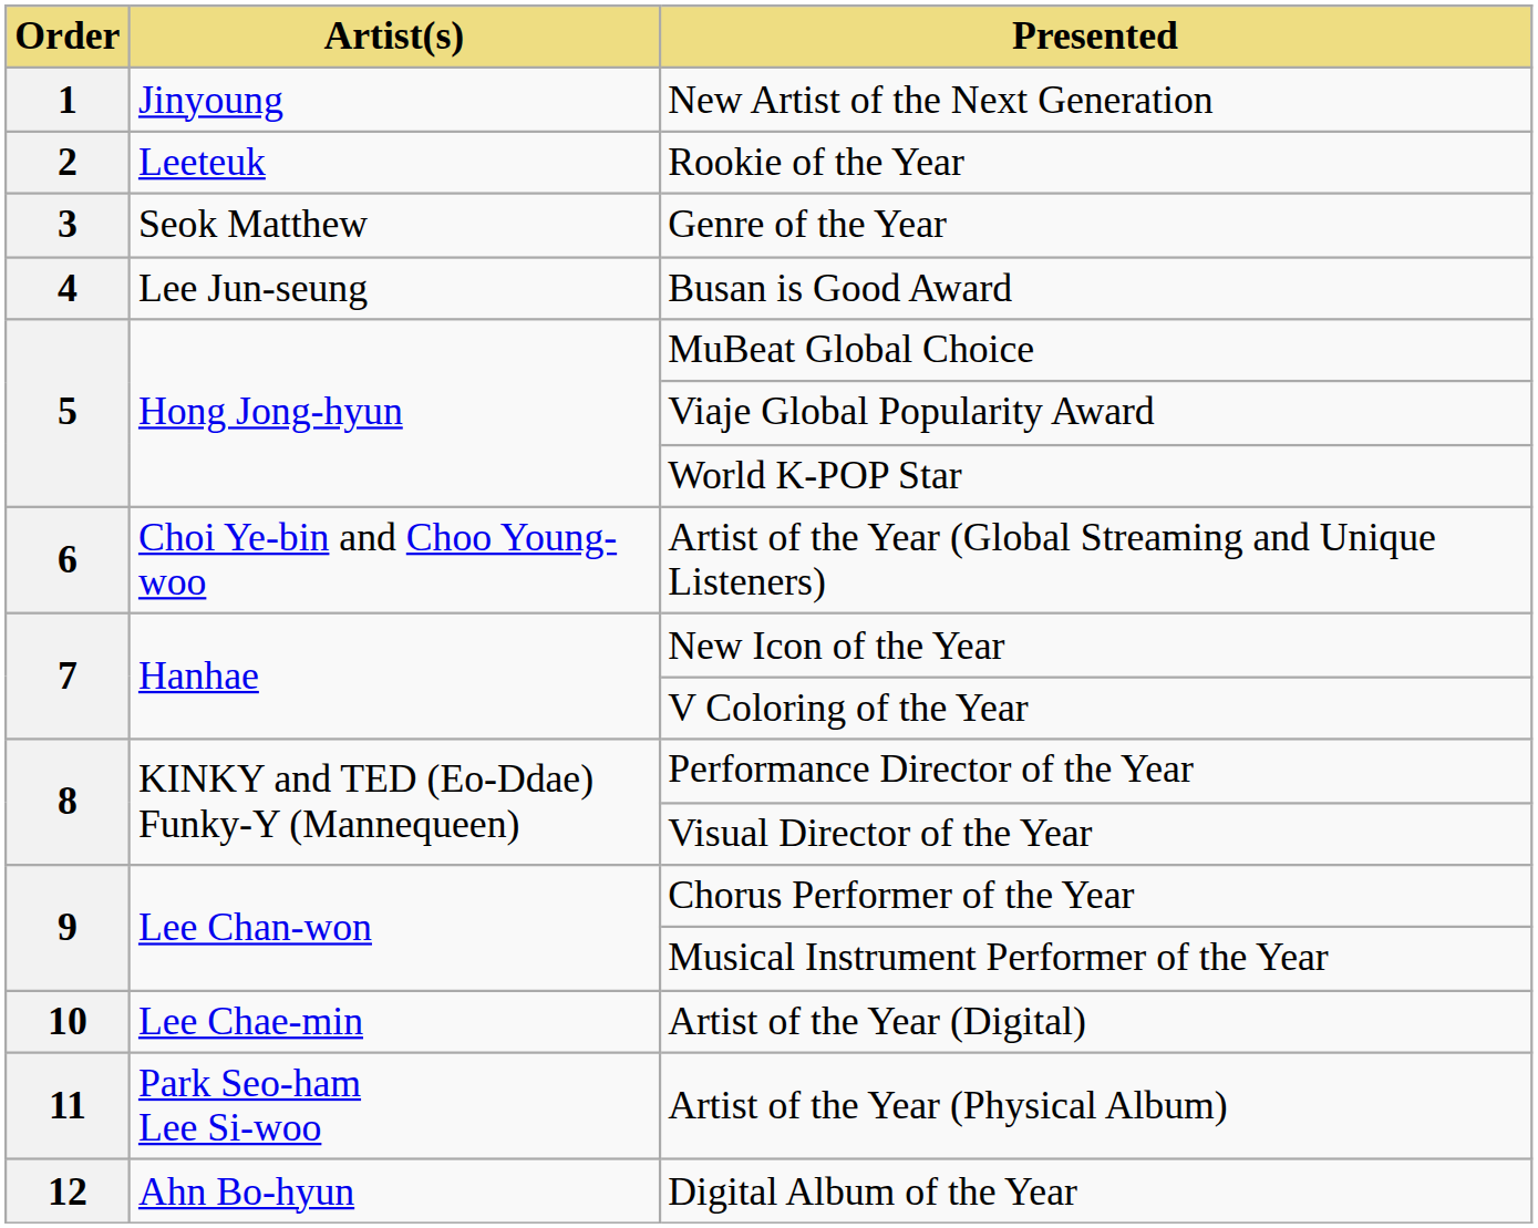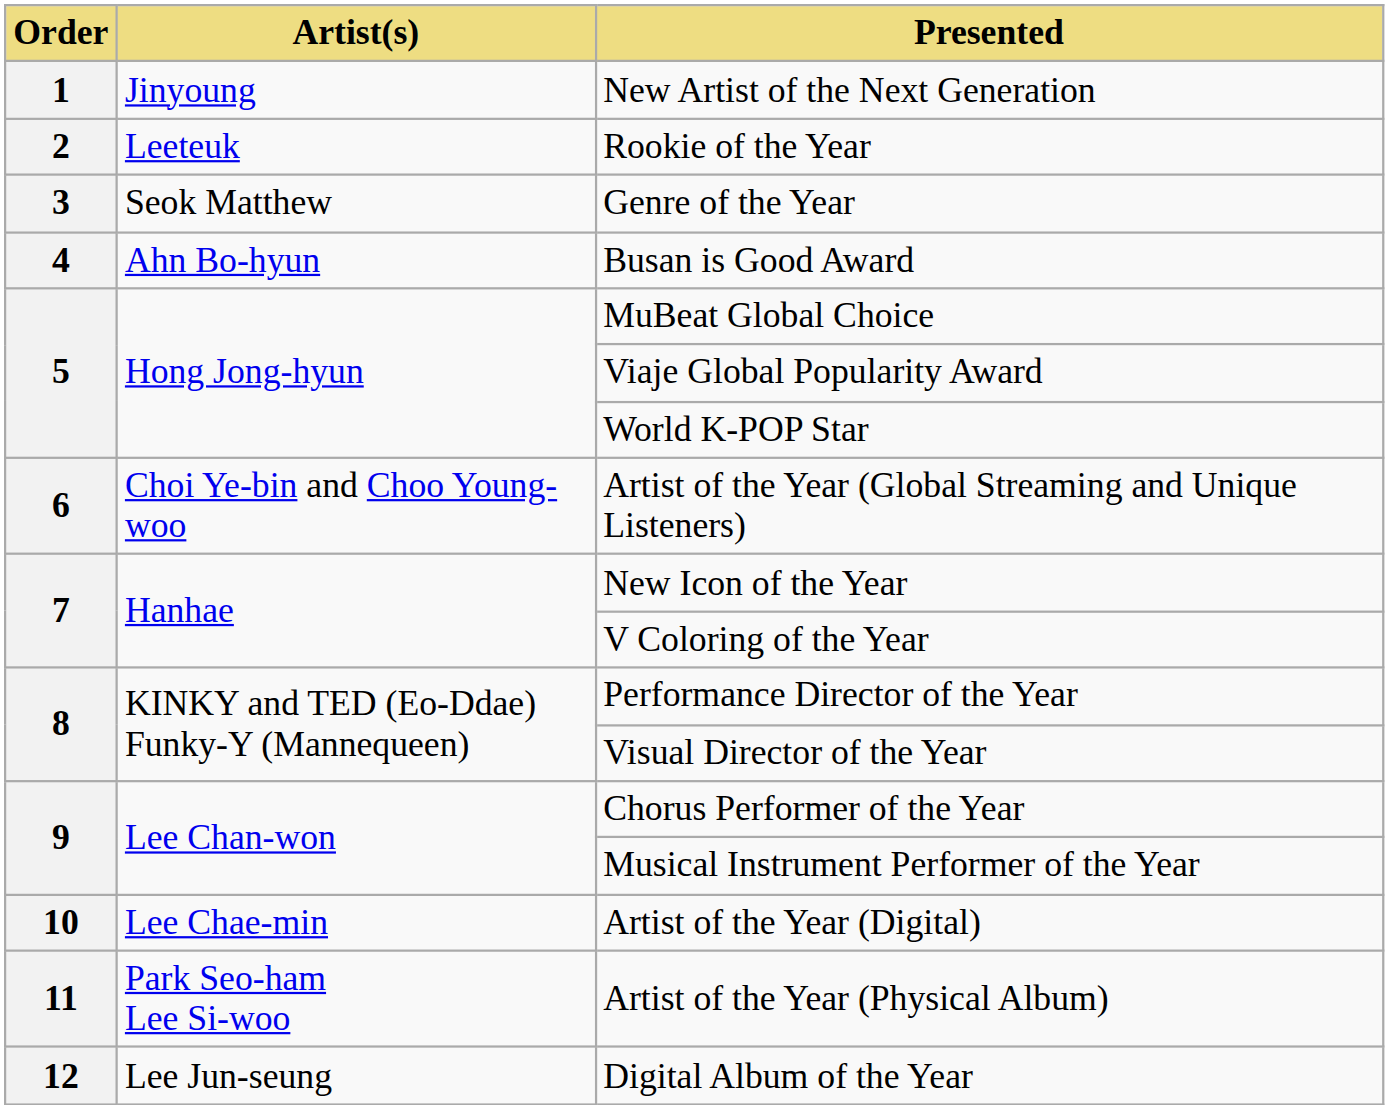Busan is Good Award | Artist(s): Lee Jun-seung -> Ahn Bo-hyun
Digital Album of the Year | Artist(s): Ahn Bo-hyun -> Lee Jun-seung
